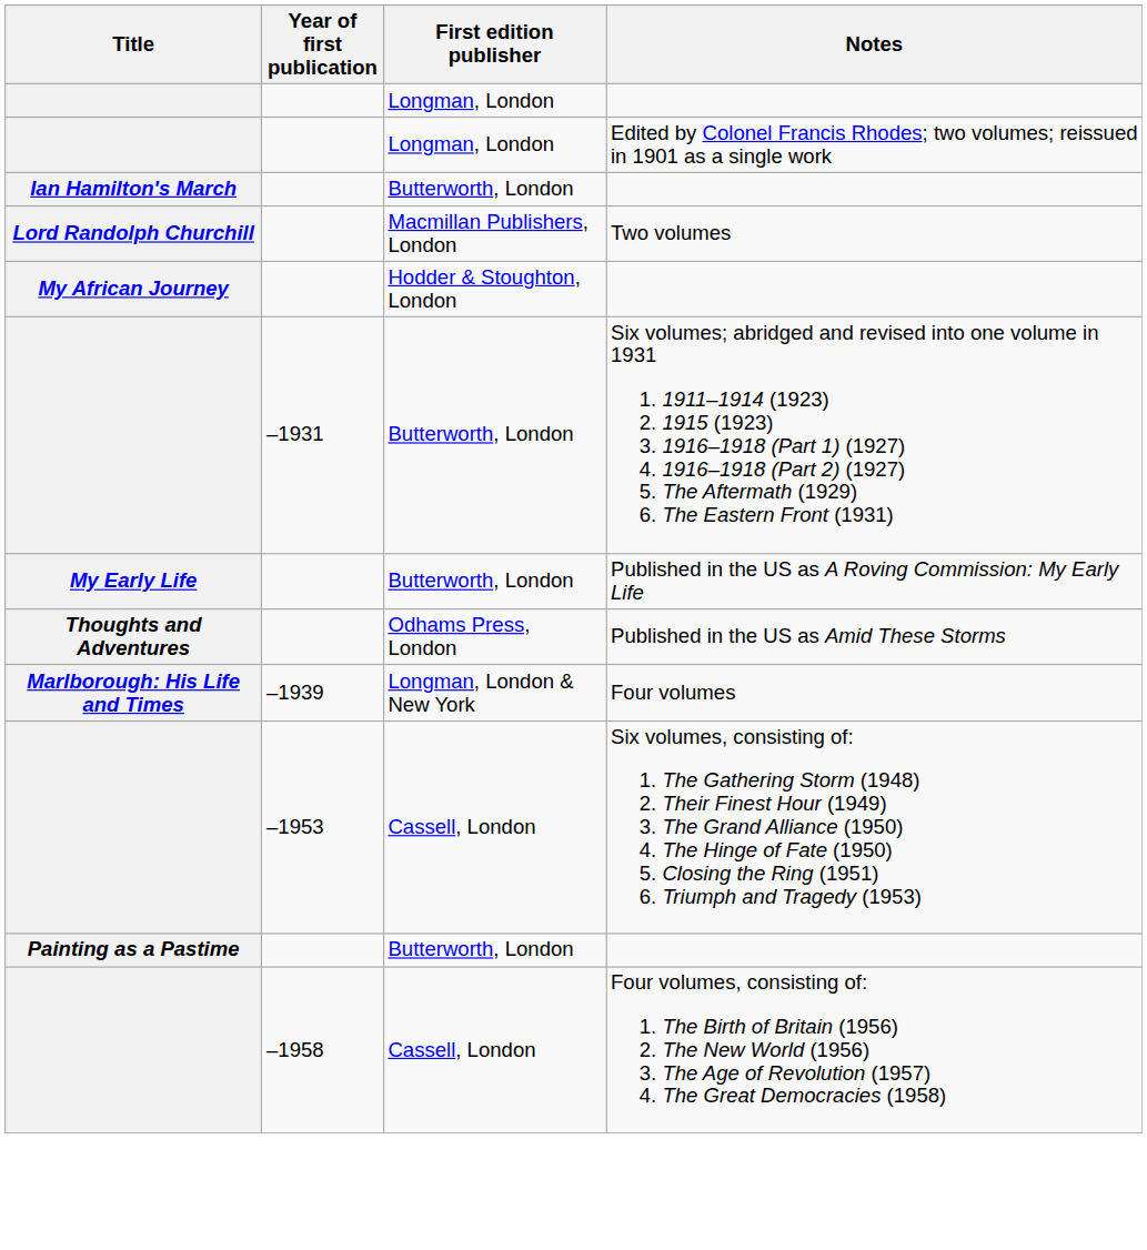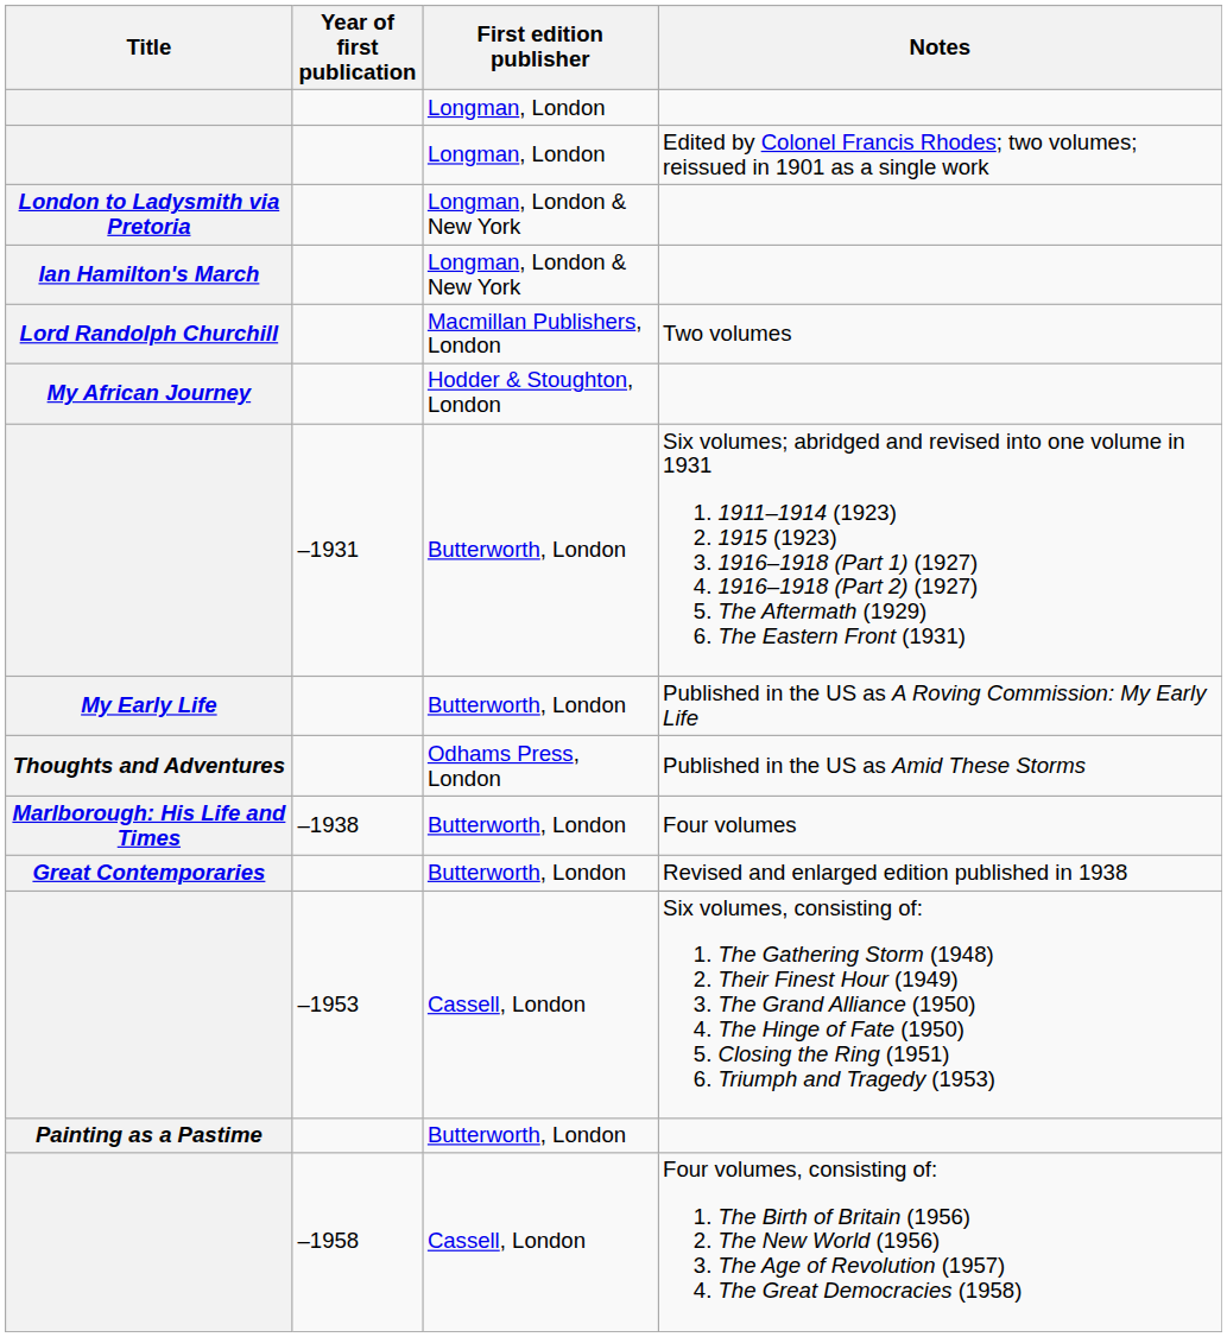+ row: London to Ladysmith via Pretoria | Longman, London & New York
Ian Hamilton's March | First edition publisher: Butterworth, London -> Longman, London & New York
Marlborough: His Life and Times | Year of first publication: –1939 -> –1938
Marlborough: His Life and Times | First edition publisher: Longman, London & New York -> Butterworth, London
+ row: Great Contemporaries | Butterworth, London | Revised and enlarged edition published in 1938
